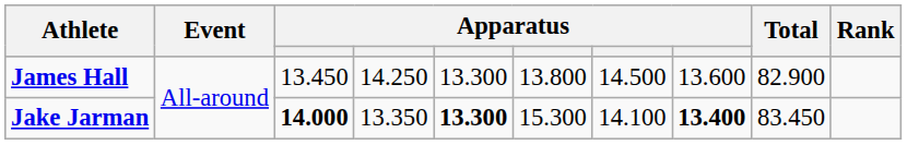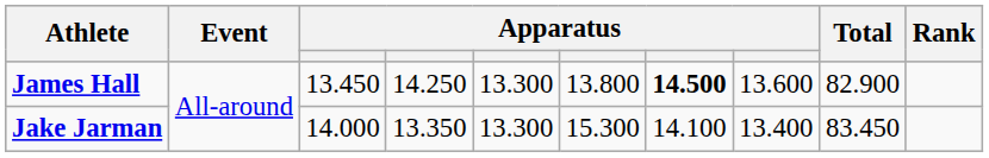row 3 | column 7: normal -> bold
row 4 | column 3: bold -> normal
row 4 | column 5: bold -> normal
row 4 | column 8: bold -> normal
